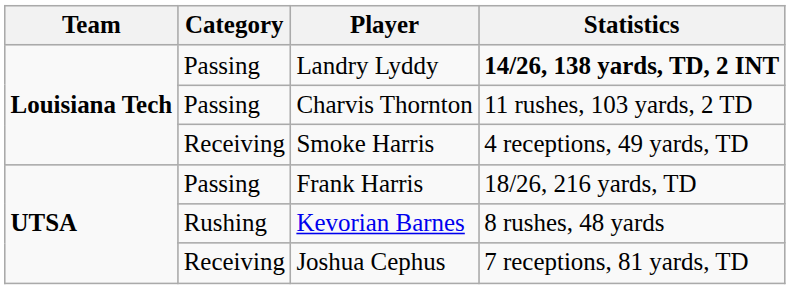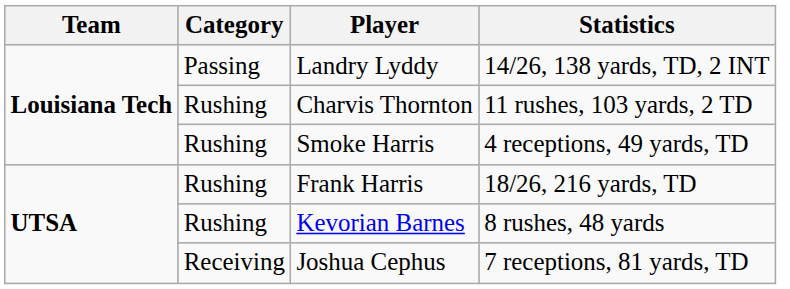Landry Lyddy | Statistics: bold -> normal
Charvis Thornton | Category: Passing -> Rushing
Smoke Harris | Category: Receiving -> Rushing
Frank Harris | Category: Passing -> Rushing
